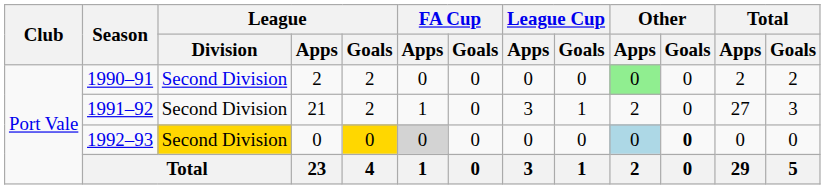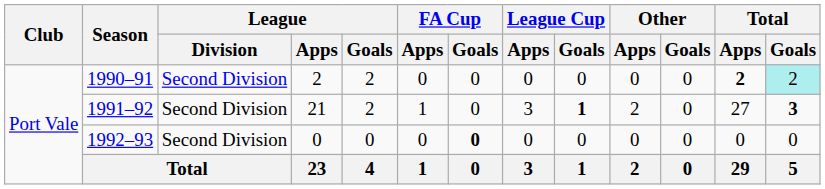1990–91 | Other / Apps: lightgreen background -> no background
1990–91 | Total / Apps: normal -> bold
1990–91 | Total / Goals: no background -> paleturquoise background
1991–92 | League Cup / Goals: normal -> bold
1991–92 | Total / Goals: normal -> bold
1992–93 | League / Division: gold background -> no background
1992–93 | League / Goals: gold background -> no background
1992–93 | FA Cup / Apps: lightgrey background -> no background
1992–93 | FA Cup / Goals: normal -> bold
1992–93 | Other / Apps: lightblue background -> no background
1992–93 | Other / Goals: bold -> normal
